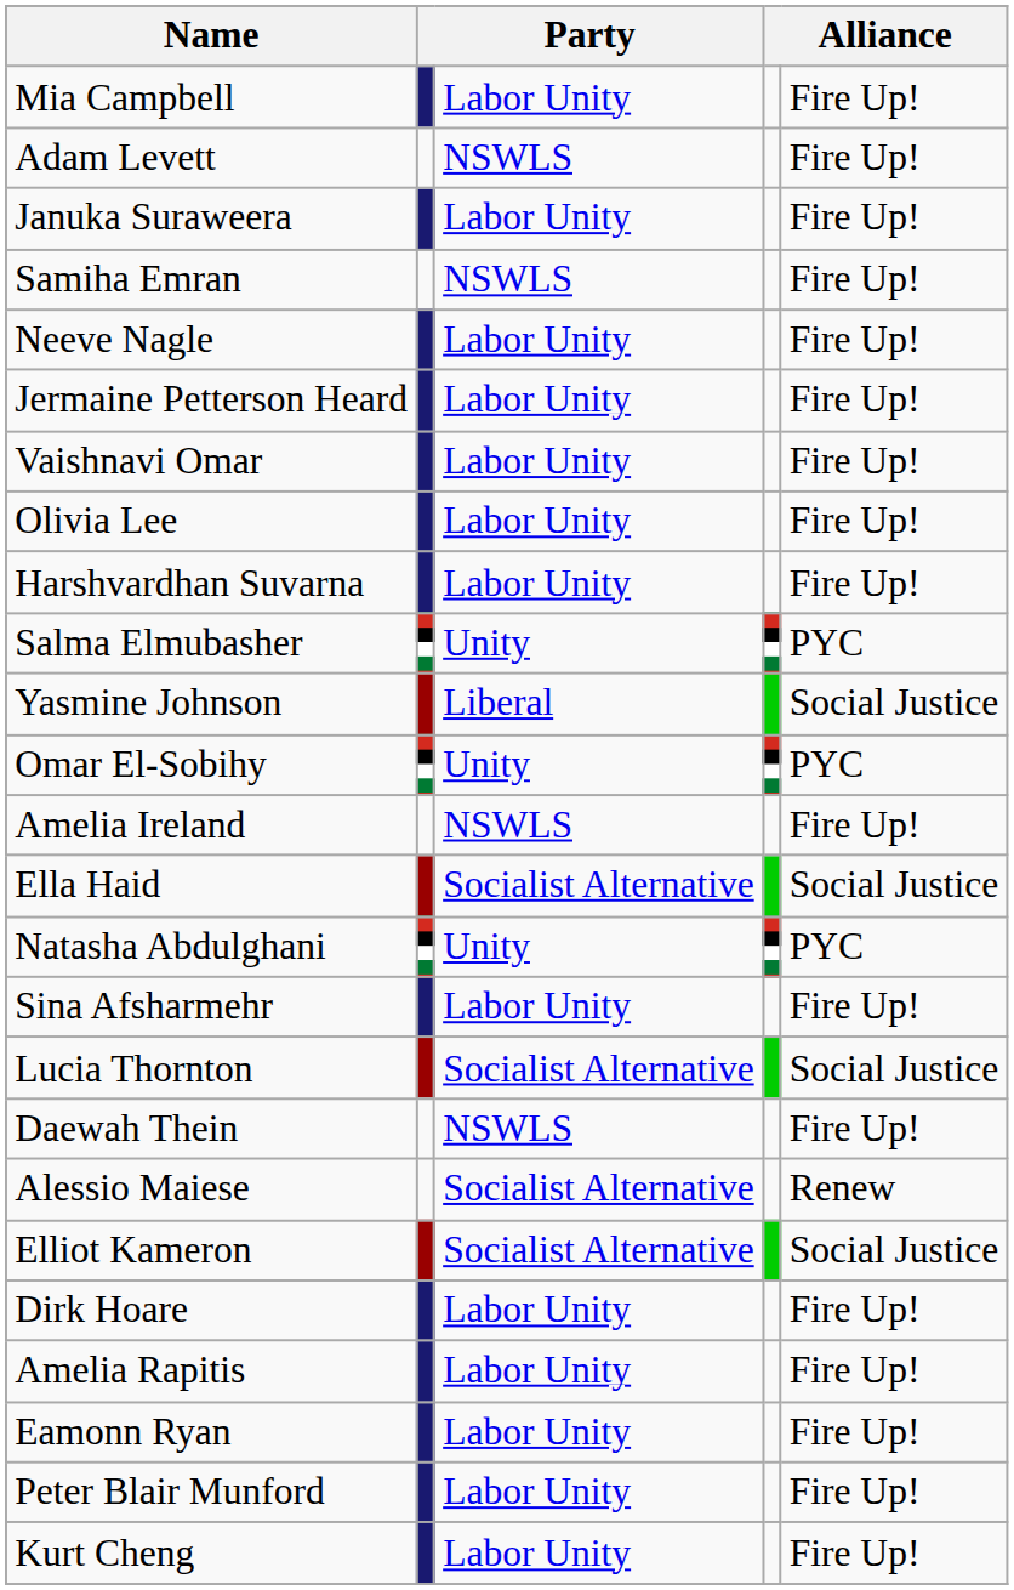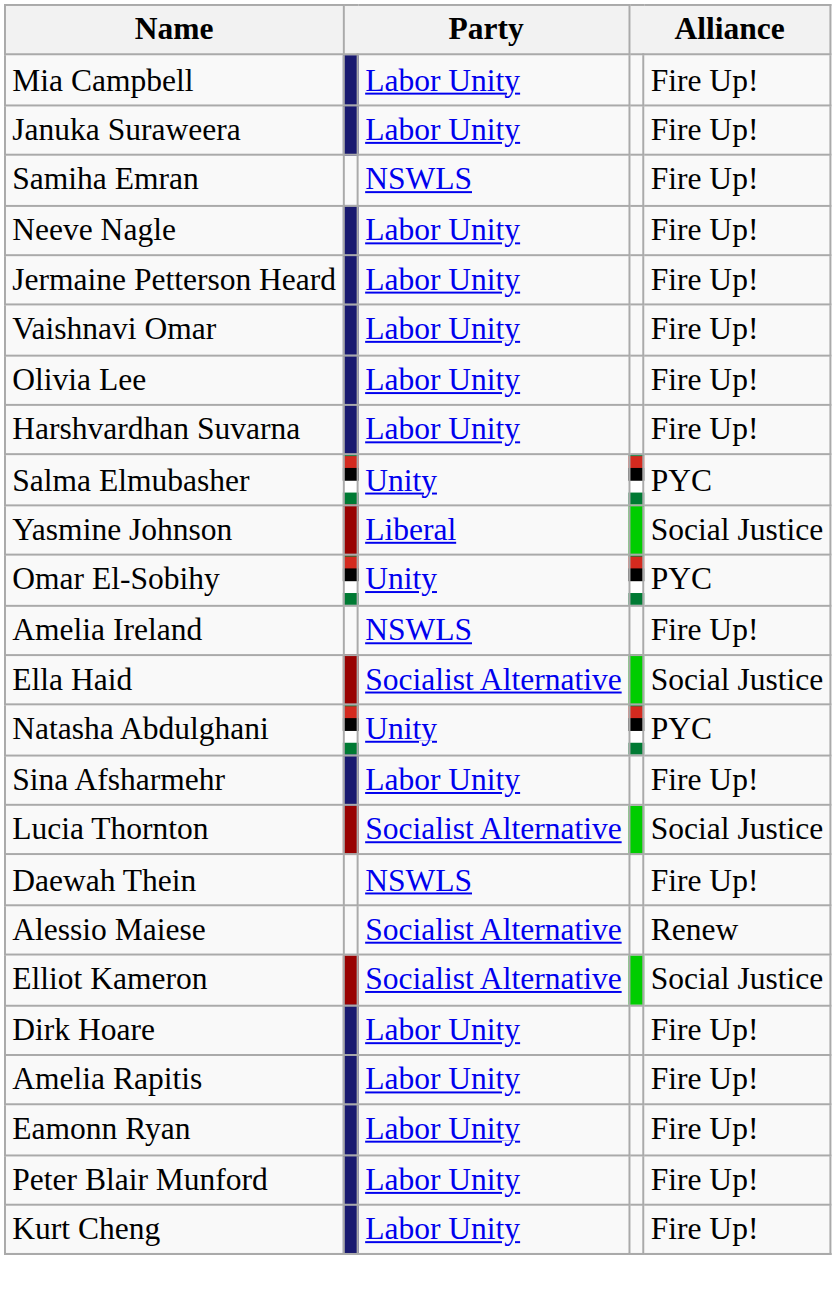- row: Adam Levett | NSWLS | Fire Up!
